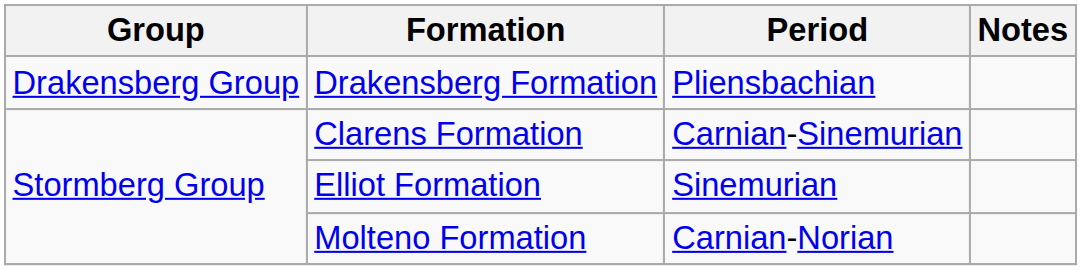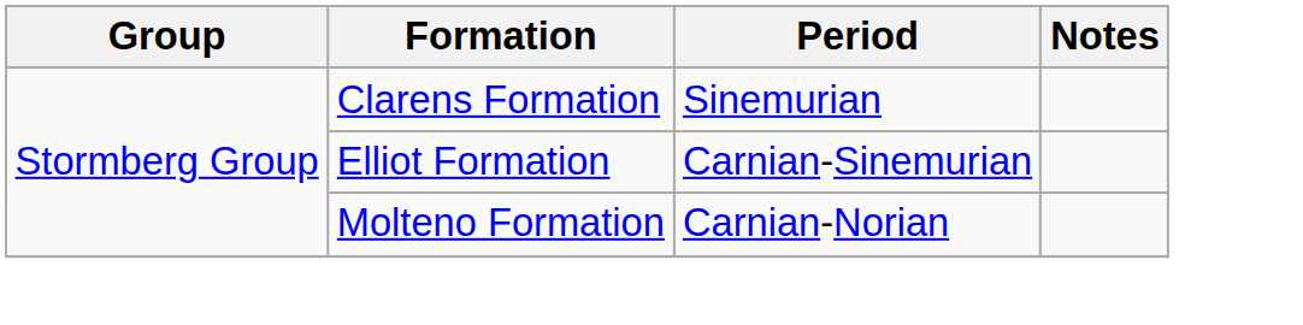- row: Drakensberg Group | Drakensberg Formation | Pliensbachian
Clarens Formation | Period: Carnian-Sinemurian -> Sinemurian
Elliot Formation | Period: Sinemurian -> Carnian-Sinemurian
